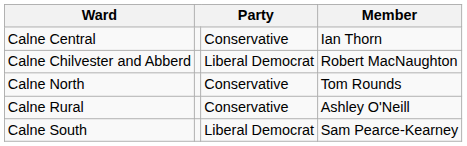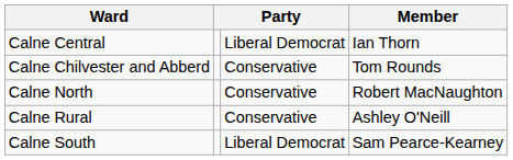Calne Central | column 3: Conservative -> Liberal Democrat
Calne Chilvester and Abberd | column 3: Liberal Democrat -> Conservative
Calne Chilvester and Abberd | Member: Robert MacNaughton -> Tom Rounds
Calne North | Member: Tom Rounds -> Robert MacNaughton
